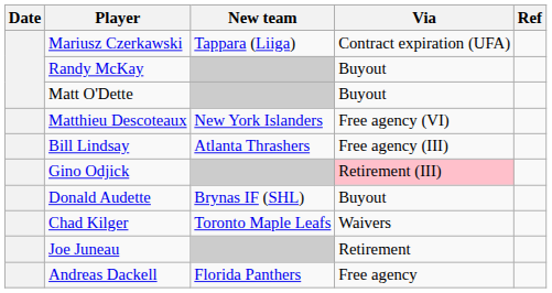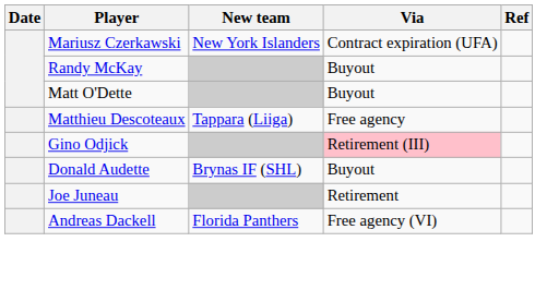Mariusz Czerkawski | New team: Tappara (Liiga) -> New York Islanders
Matthieu Descoteaux | New team: New York Islanders -> Tappara (Liiga)
Matthieu Descoteaux | Via: Free agency (VI) -> Free agency
- row: Bill Lindsay | Atlanta Thrashers | Free agency (III)
- row: Chad Kilger | Toronto Maple Leafs | Waivers
Andreas Dackell | Via: Free agency -> Free agency (VI)
